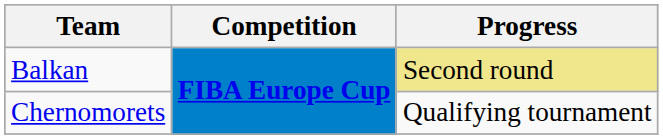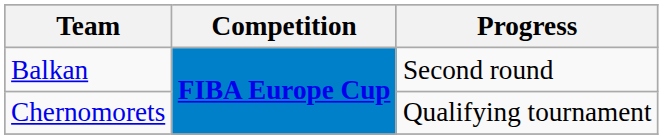Balkan | Progress: khaki background -> no background
